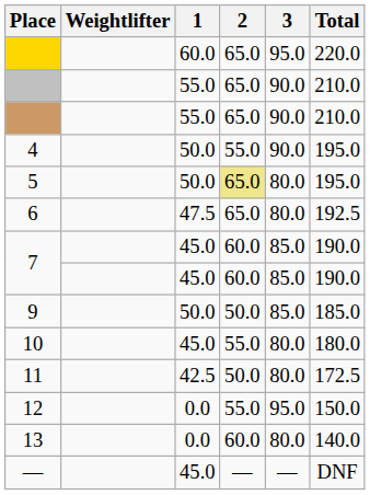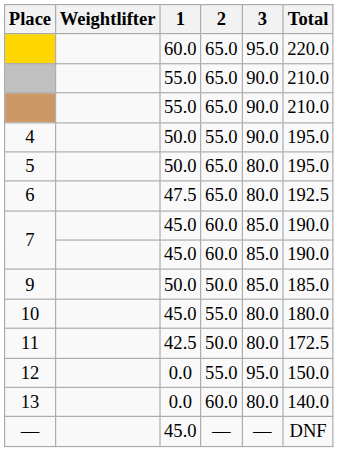5 | 2: khaki background -> no background
